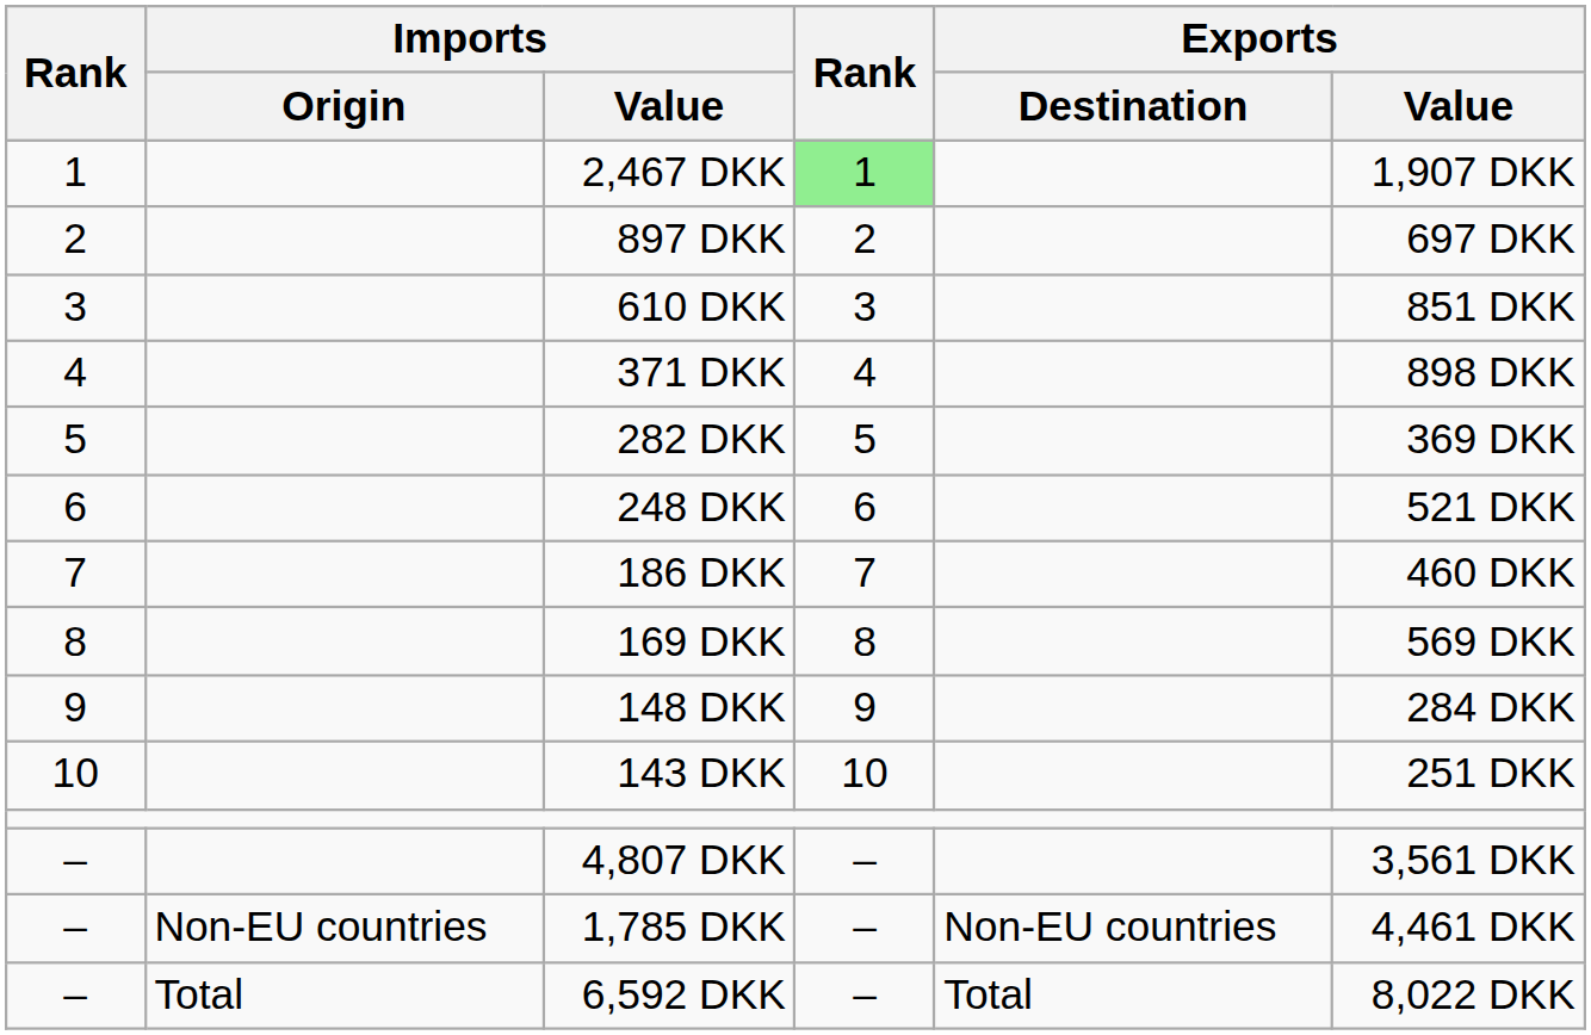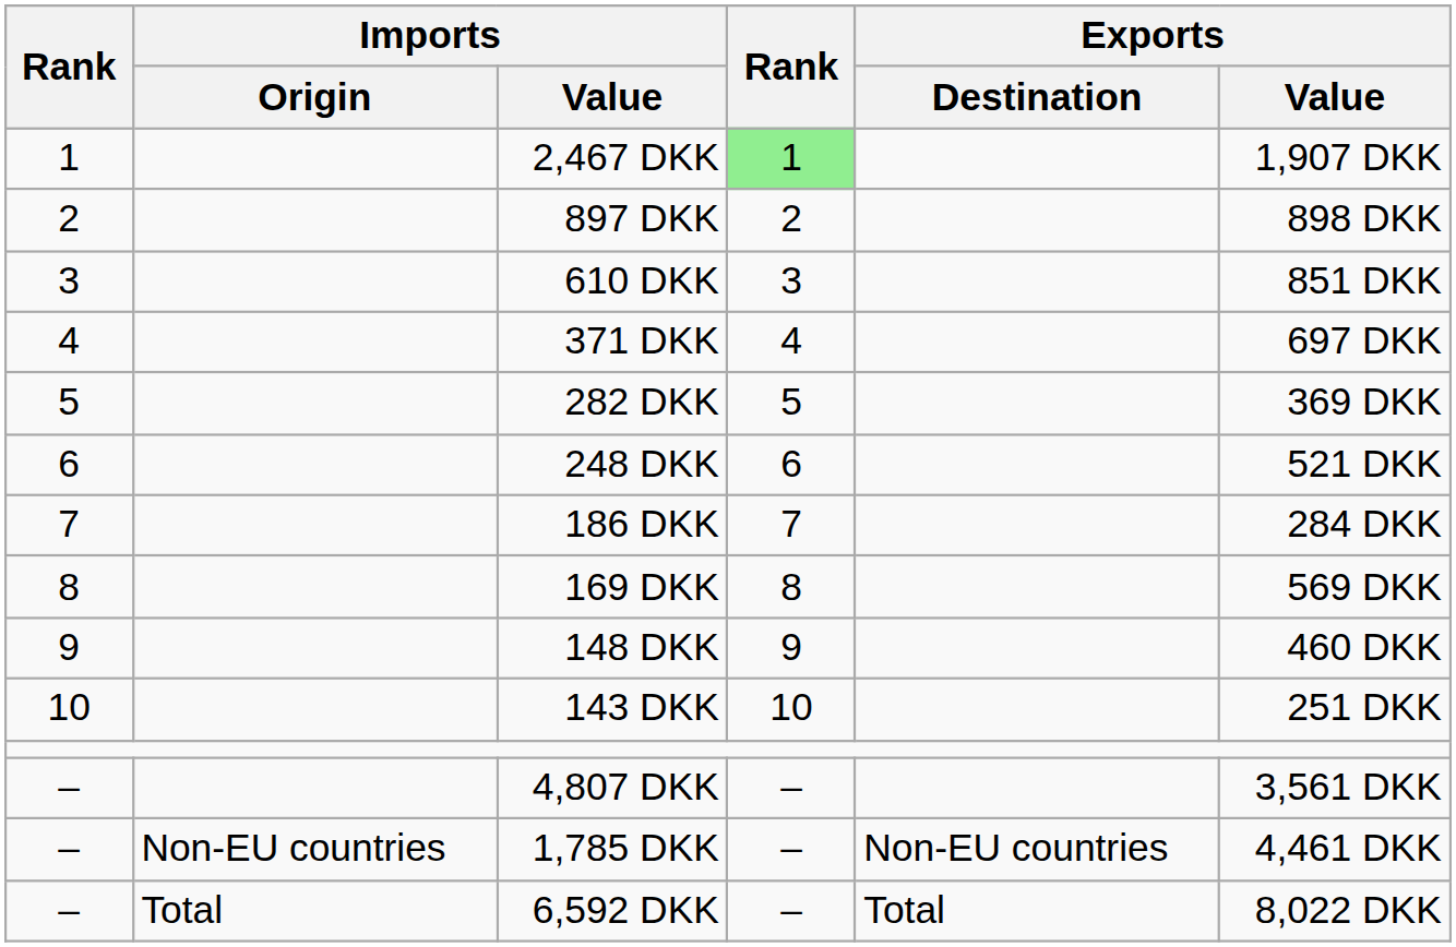897 DKK | Exports / Value: 697 DKK -> 898 DKK
371 DKK | Exports / Value: 898 DKK -> 697 DKK
186 DKK | Exports / Value: 460 DKK -> 284 DKK
148 DKK | Exports / Value: 284 DKK -> 460 DKK
